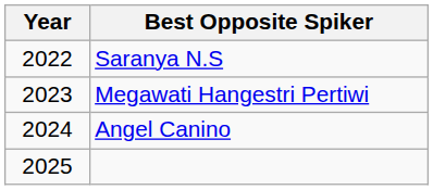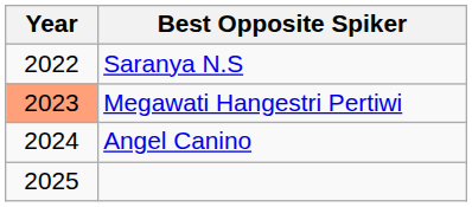Megawati Hangestri Pertiwi | Year: no background -> lightsalmon background
